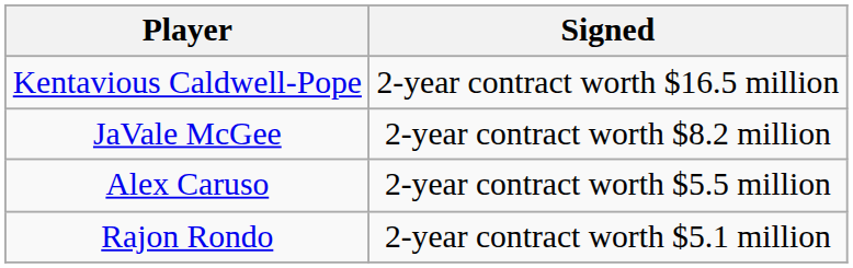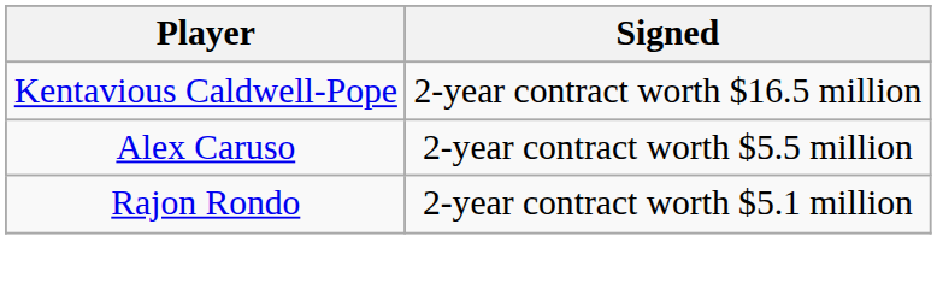- row: JaVale McGee | 2-year contract worth $8.2 million
